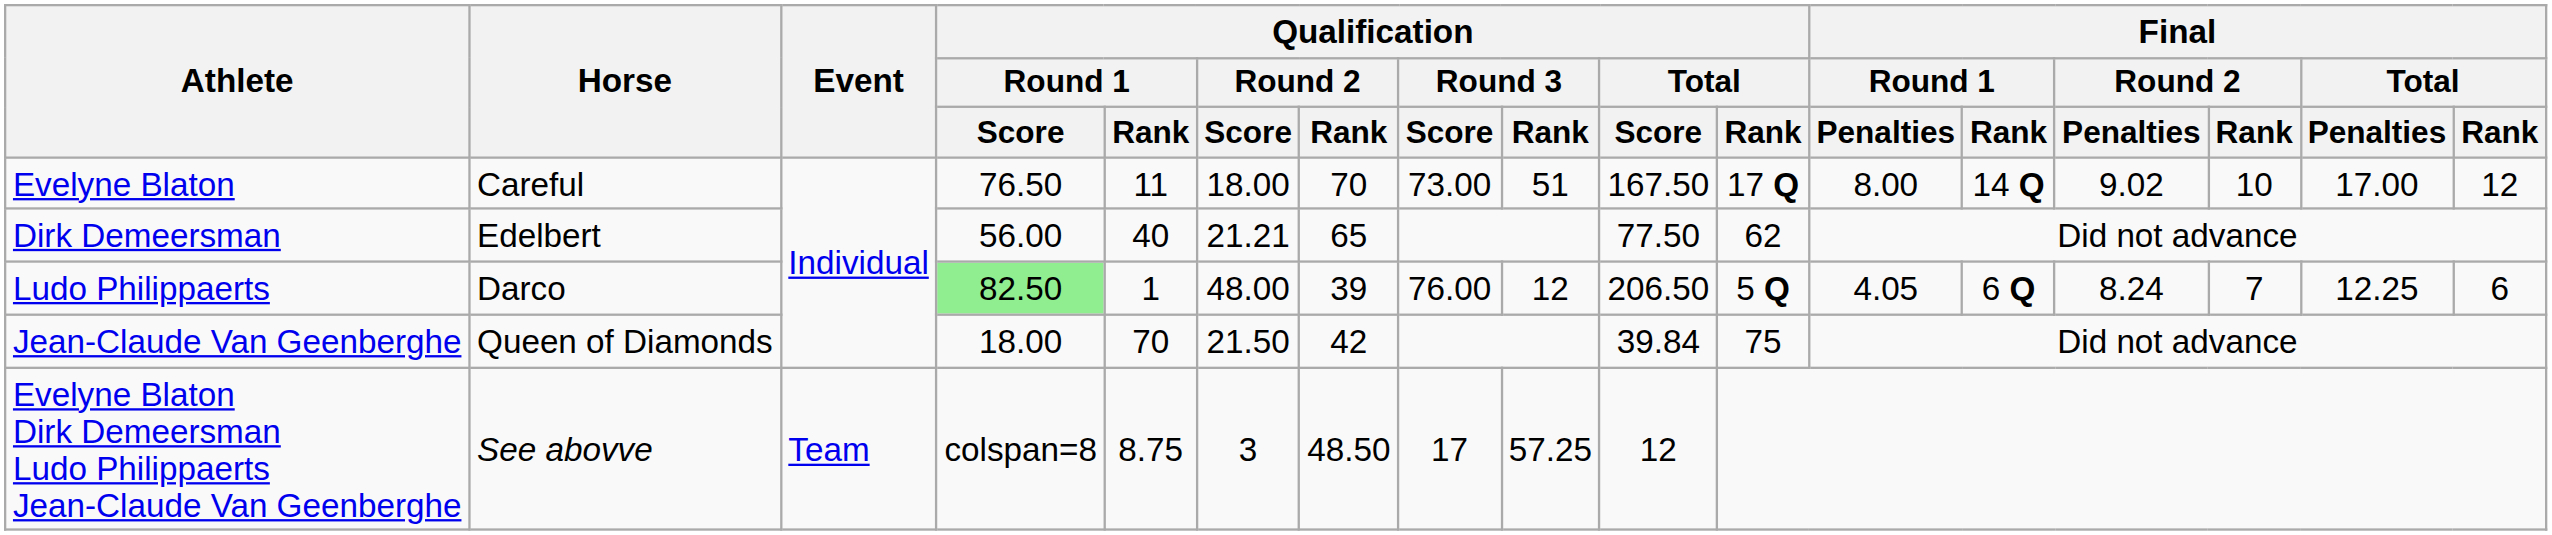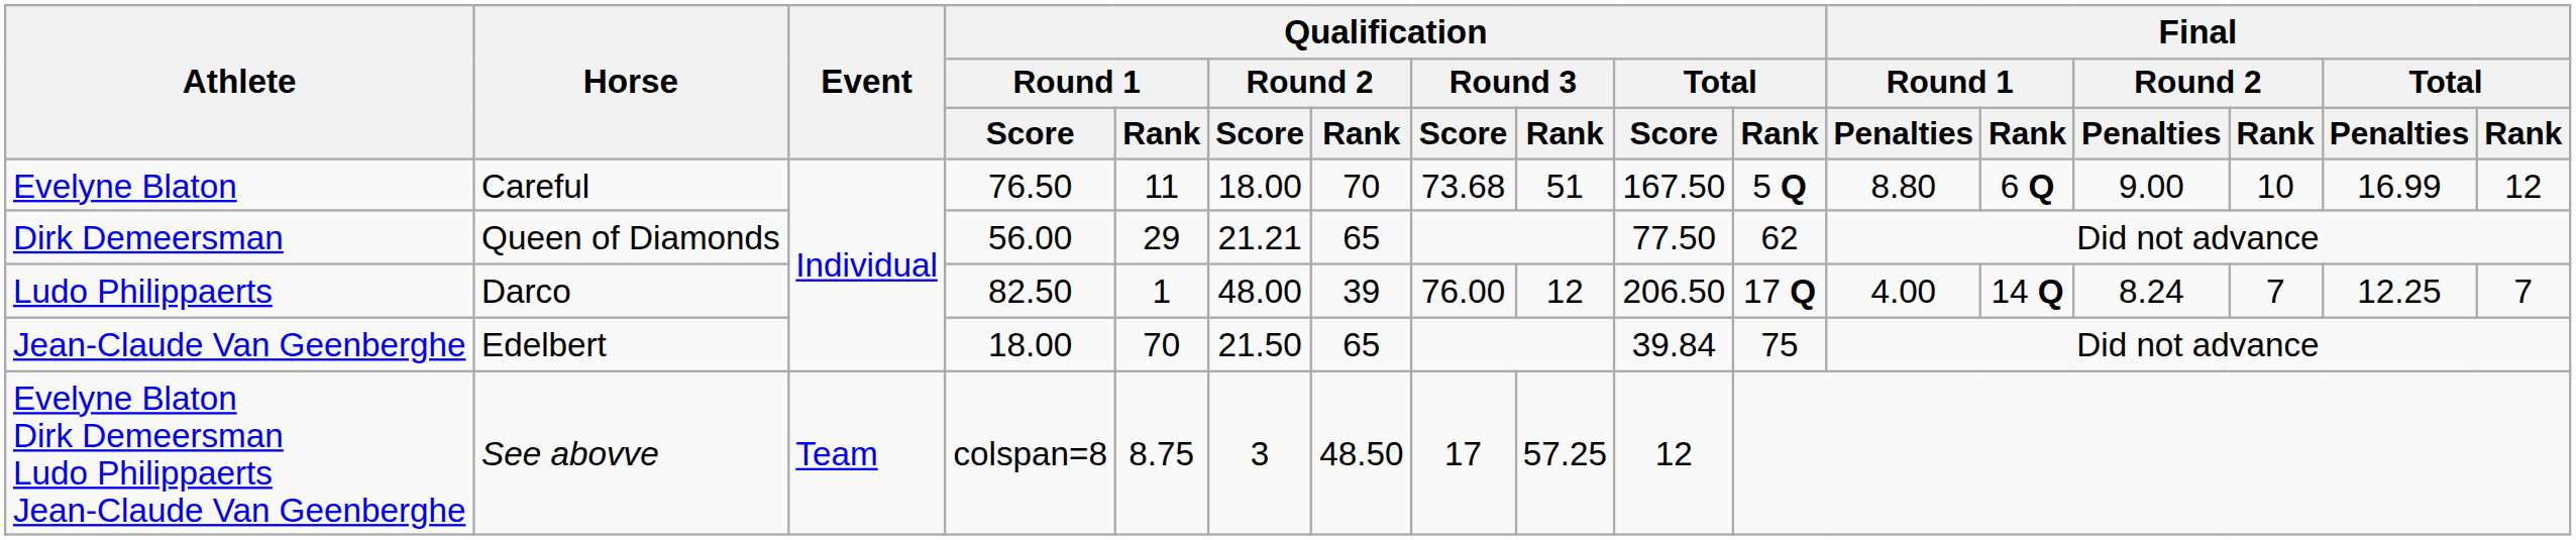Evelyne Blaton | Qualification / Round 3 / Score: 73.00 -> 73.68
Evelyne Blaton | Qualification / Total / Rank: 17 Q -> 5 Q
Evelyne Blaton | Final / Round 1 / Penalties: 8.00 -> 8.80
Evelyne Blaton | Final / Round 1 / Rank: 14 Q -> 6 Q
Evelyne Blaton | Final / Round 2 / Penalties: 9.02 -> 9.00
Evelyne Blaton | Final / Total / Penalties: 17.00 -> 16.99
Dirk Demeersman | Horse: Edelbert -> Queen of Diamonds
Dirk Demeersman | Qualification / Round 1 / Rank: 40 -> 29
Ludo Philippaerts | Qualification / Round 1 / Score: lightgreen background -> no background
Ludo Philippaerts | Qualification / Total / Rank: 5 Q -> 17 Q
Ludo Philippaerts | Final / Round 1 / Penalties: 4.05 -> 4.00
Ludo Philippaerts | Final / Round 1 / Rank: 6 Q -> 14 Q
Ludo Philippaerts | Final / Total / Rank: 6 -> 7
Jean-Claude Van Geenberghe | Horse: Queen of Diamonds -> Edelbert
Jean-Claude Van Geenberghe | Qualification / Round 2 / Rank: 42 -> 65
